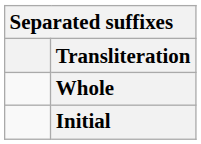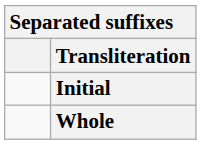rows swapped: Initial <-> Whole
